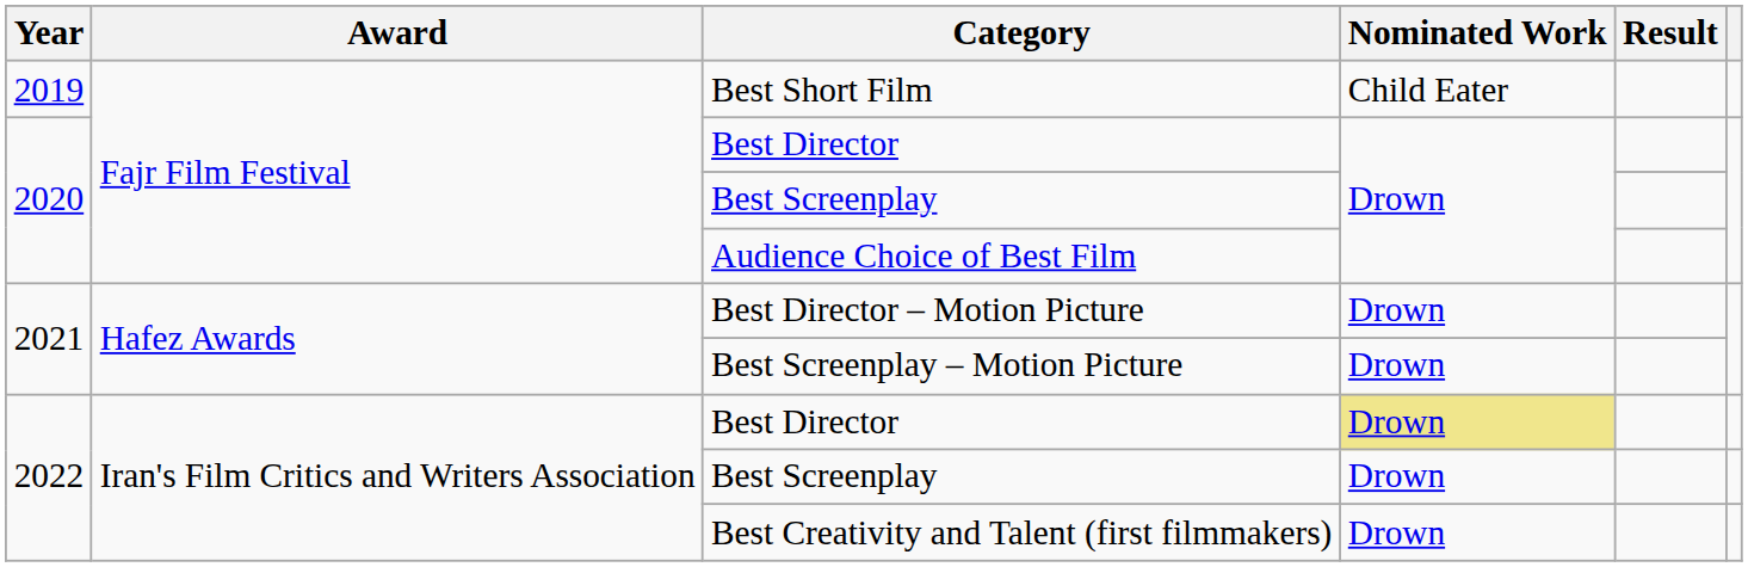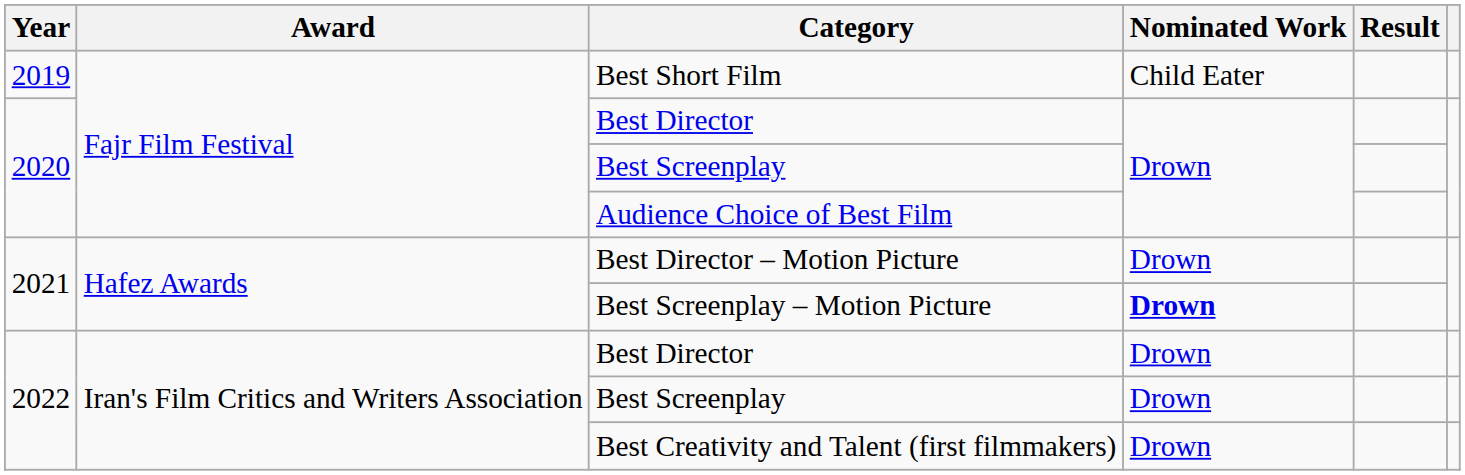Best Screenplay – Motion Picture | Nominated Work: normal -> bold
2022 / Best Director | Nominated Work: khaki background -> no background
